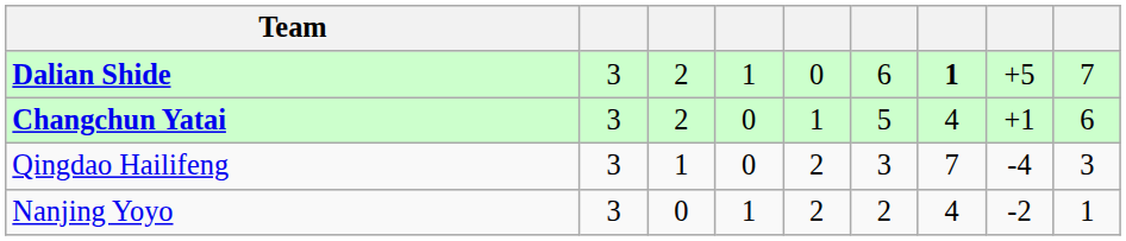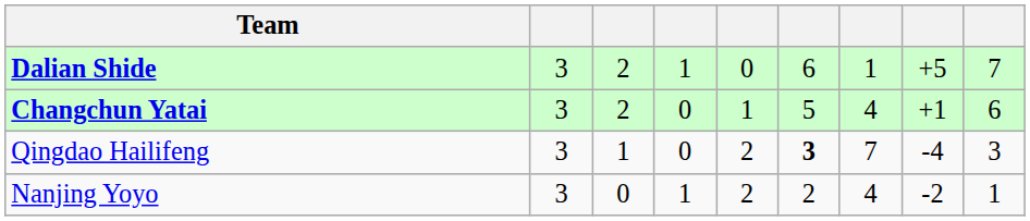Dalian Shide | column 7: bold -> normal
Qingdao Hailifeng | column 6: normal -> bold
